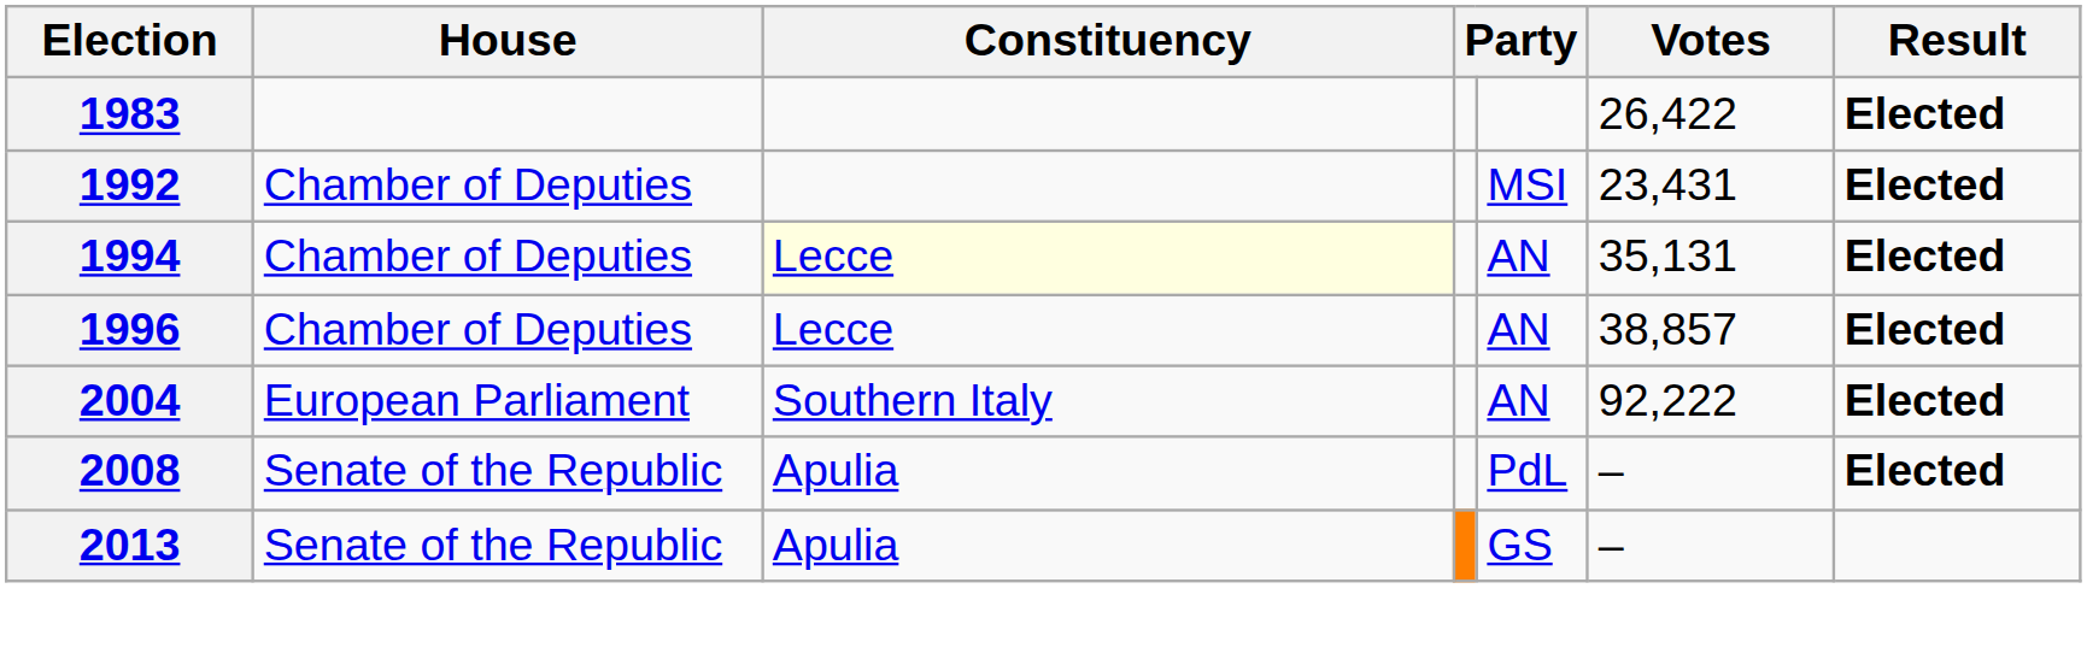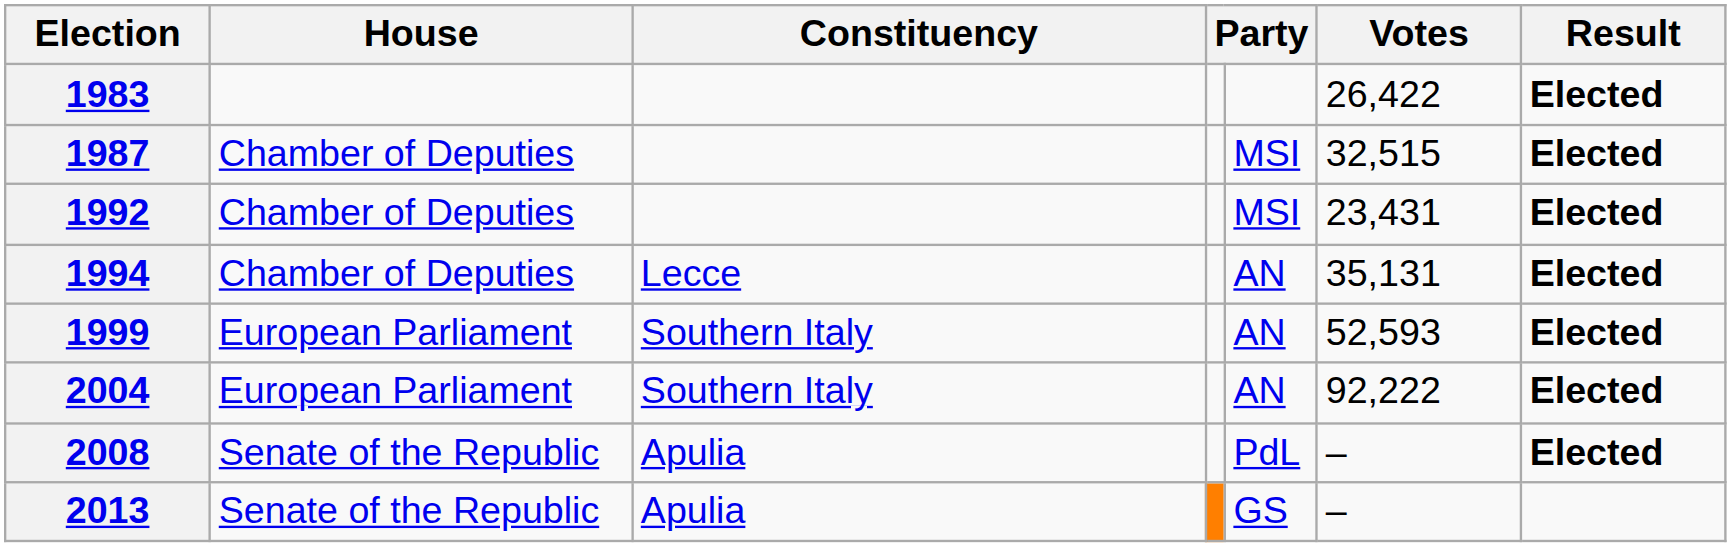+ row: 1987 | Chamber of Deputies | MSI | 32,515 | Elected
1994 | Constituency: lightyellow background -> no background
- row: 1996 | Chamber of Deputies | Lecce | AN | 38,857 | Elected
+ row: 1999 | European Parliament | Southern Italy | AN | 52,593 | Elected
